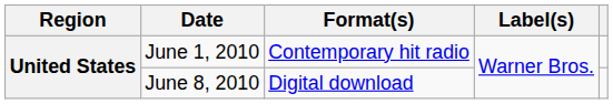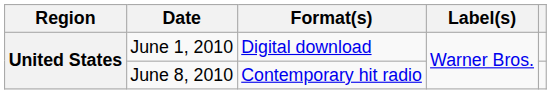June 1, 2010 | Format(s): Contemporary hit radio -> Digital download
June 8, 2010 | Format(s): Digital download -> Contemporary hit radio
